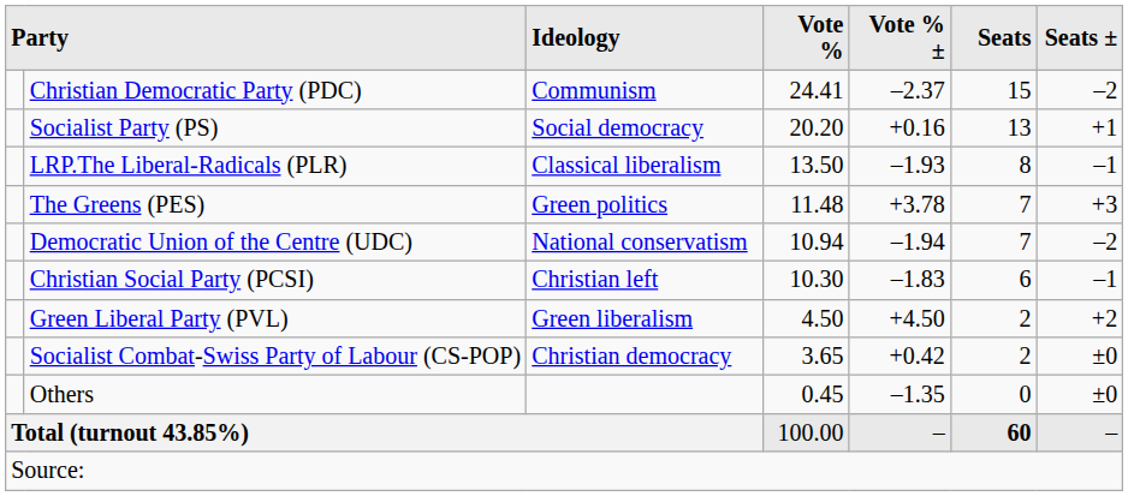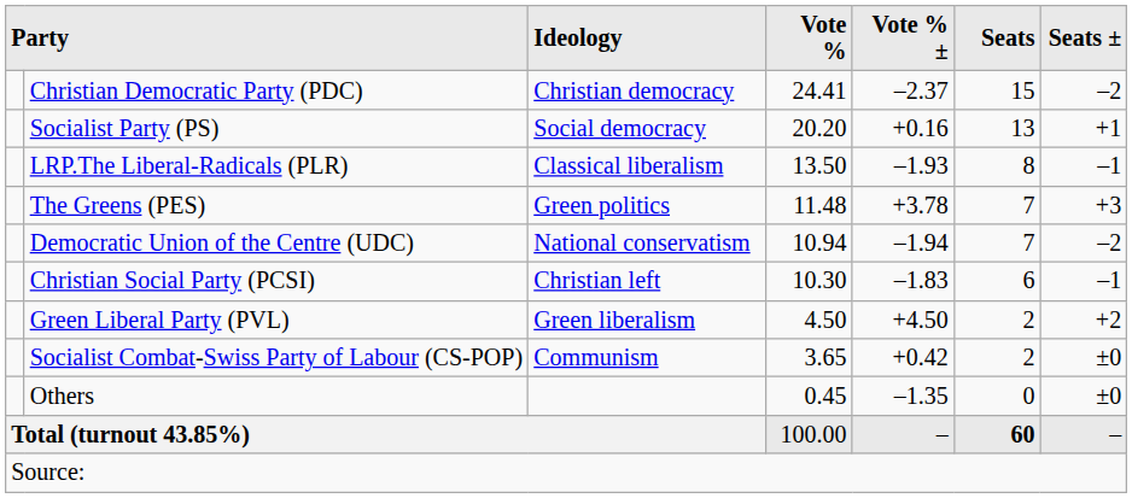Christian Democratic Party (PDC) | Ideology: Communism -> Christian democracy
Socialist Combat-Swiss Party of Labour (CS-POP) | Ideology: Christian democracy -> Communism
